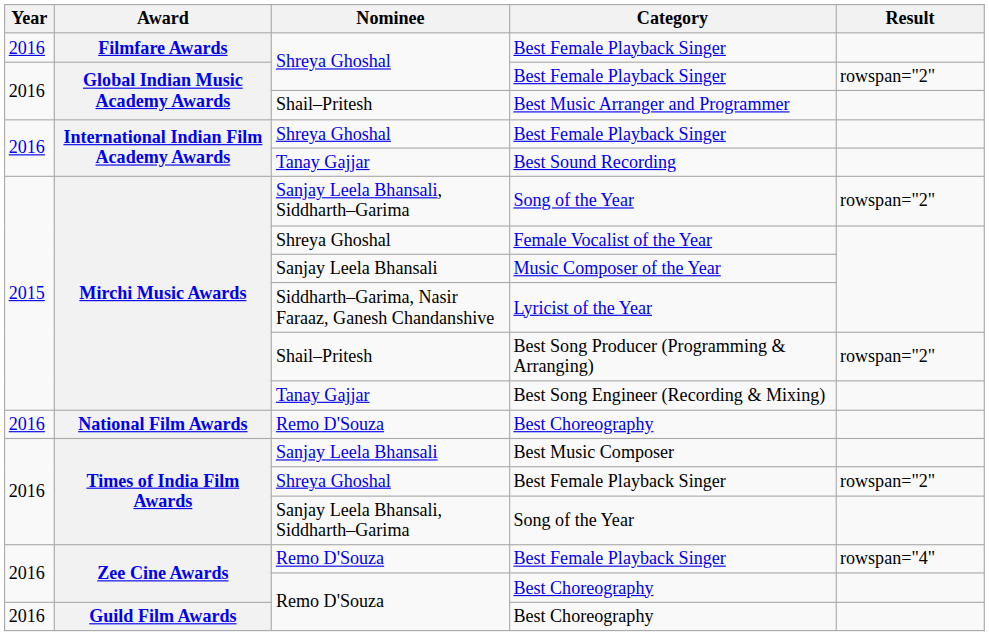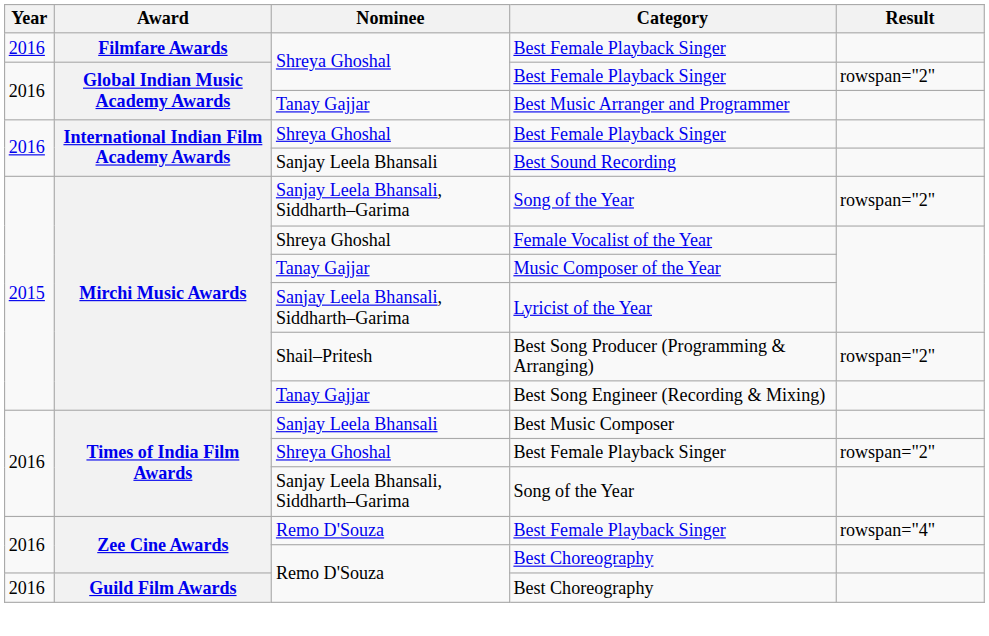Best Music Arranger and Programmer | Nominee: Shail–Pritesh -> Tanay Gajjar
Best Sound Recording | Nominee: Tanay Gajjar -> Sanjay Leela Bhansali
Music Composer of the Year | Nominee: Sanjay Leela Bhansali -> Tanay Gajjar
Lyricist of the Year | Nominee: Siddharth–Garima, Nasir Faraaz, Ganesh Chandanshive -> Sanjay Leela Bhansali, Siddharth–Garima
- row: 2016 | National Film Awards | Remo D'Souza | Best Choreography
